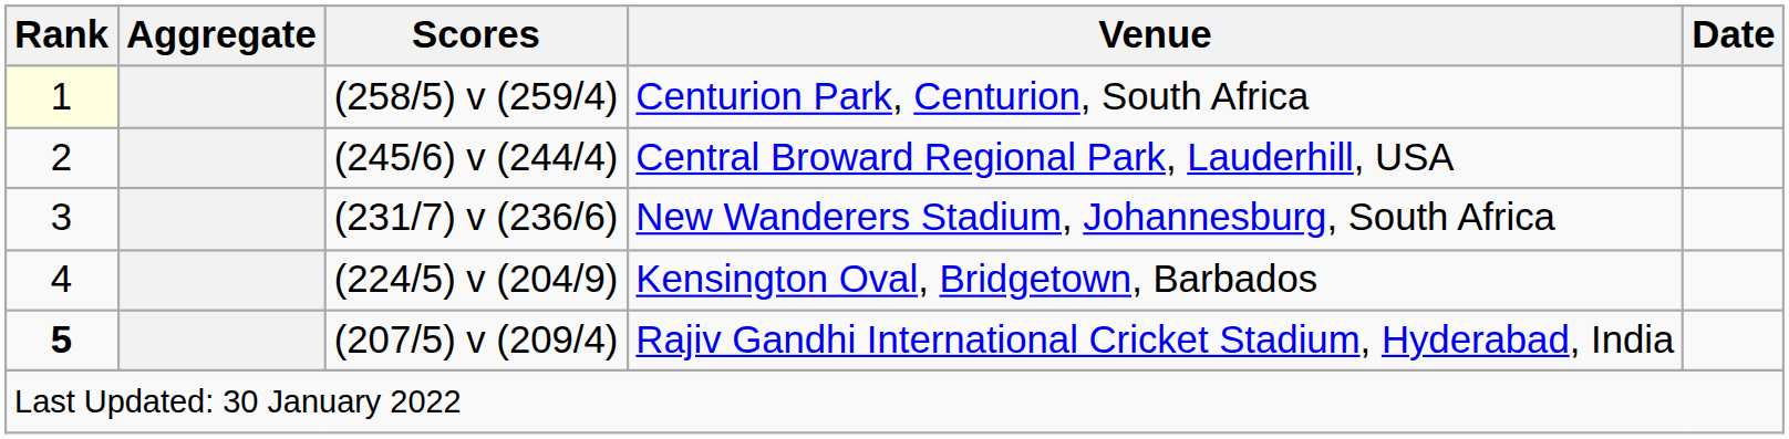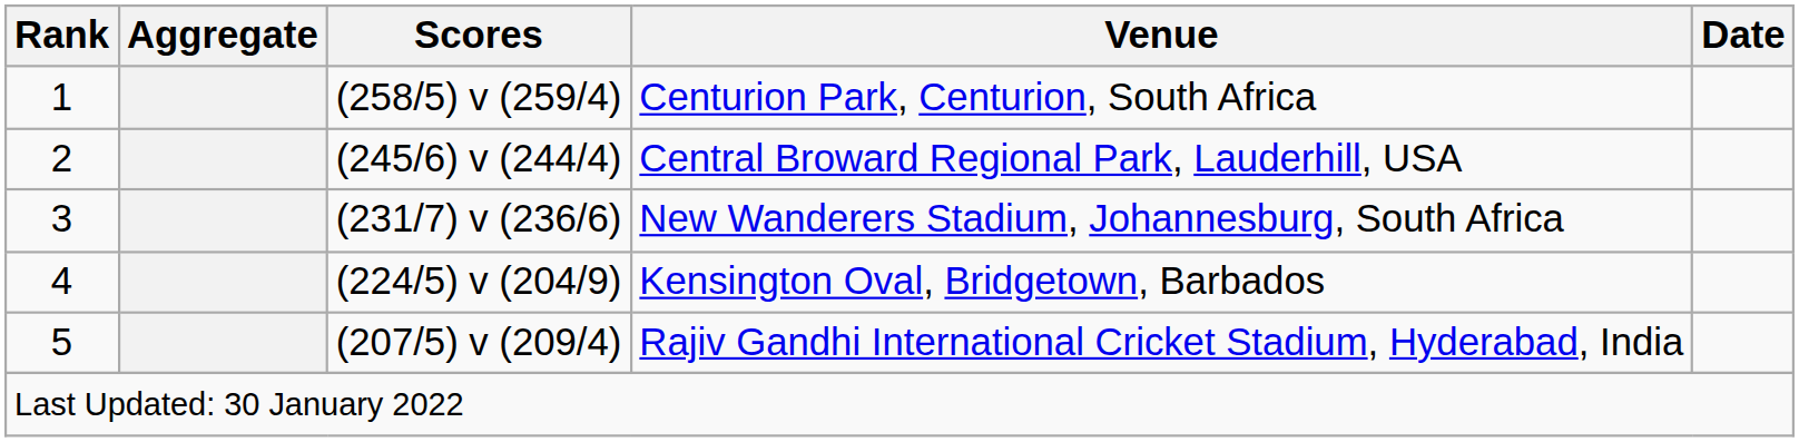Centurion Park, Centurion, South Africa | Rank: lightyellow background -> no background
Rajiv Gandhi International Cricket Stadium, Hyderabad, India | Rank: bold -> normal
